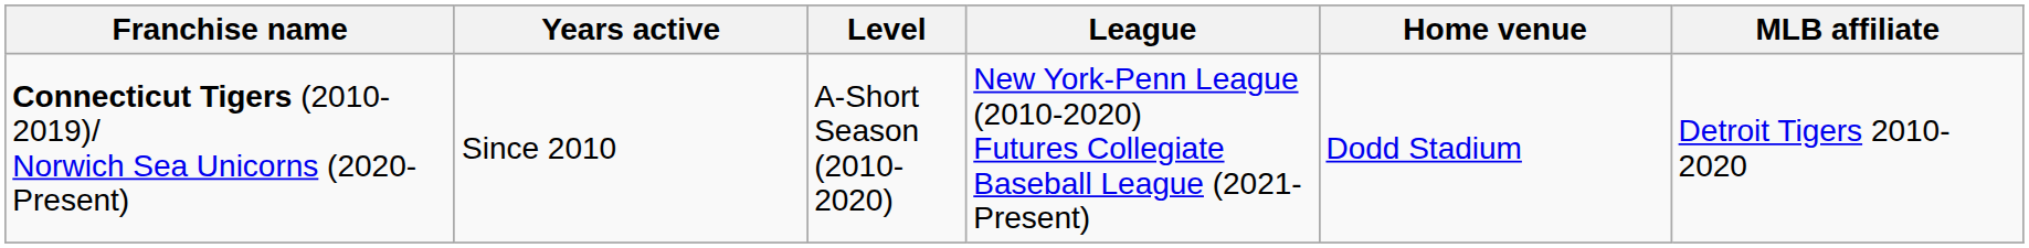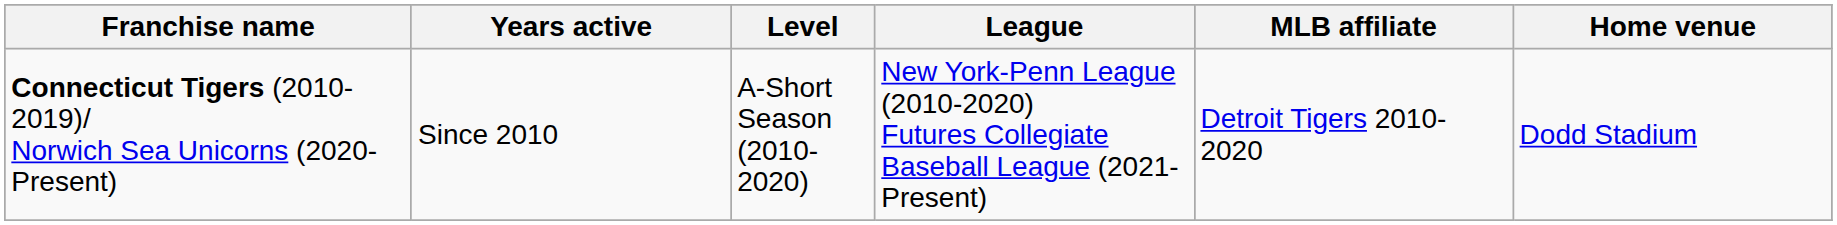columns swapped: MLB affiliate <-> Home venue
